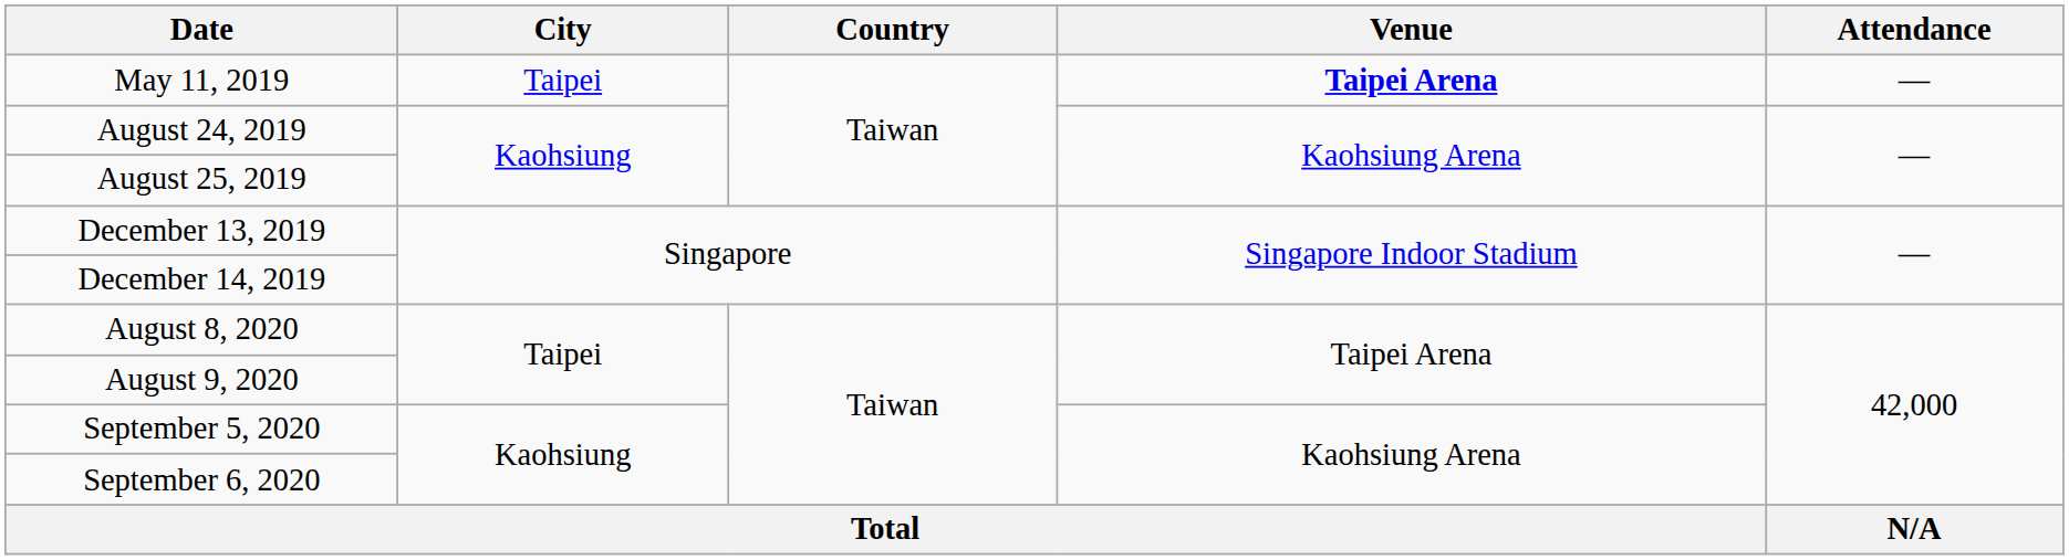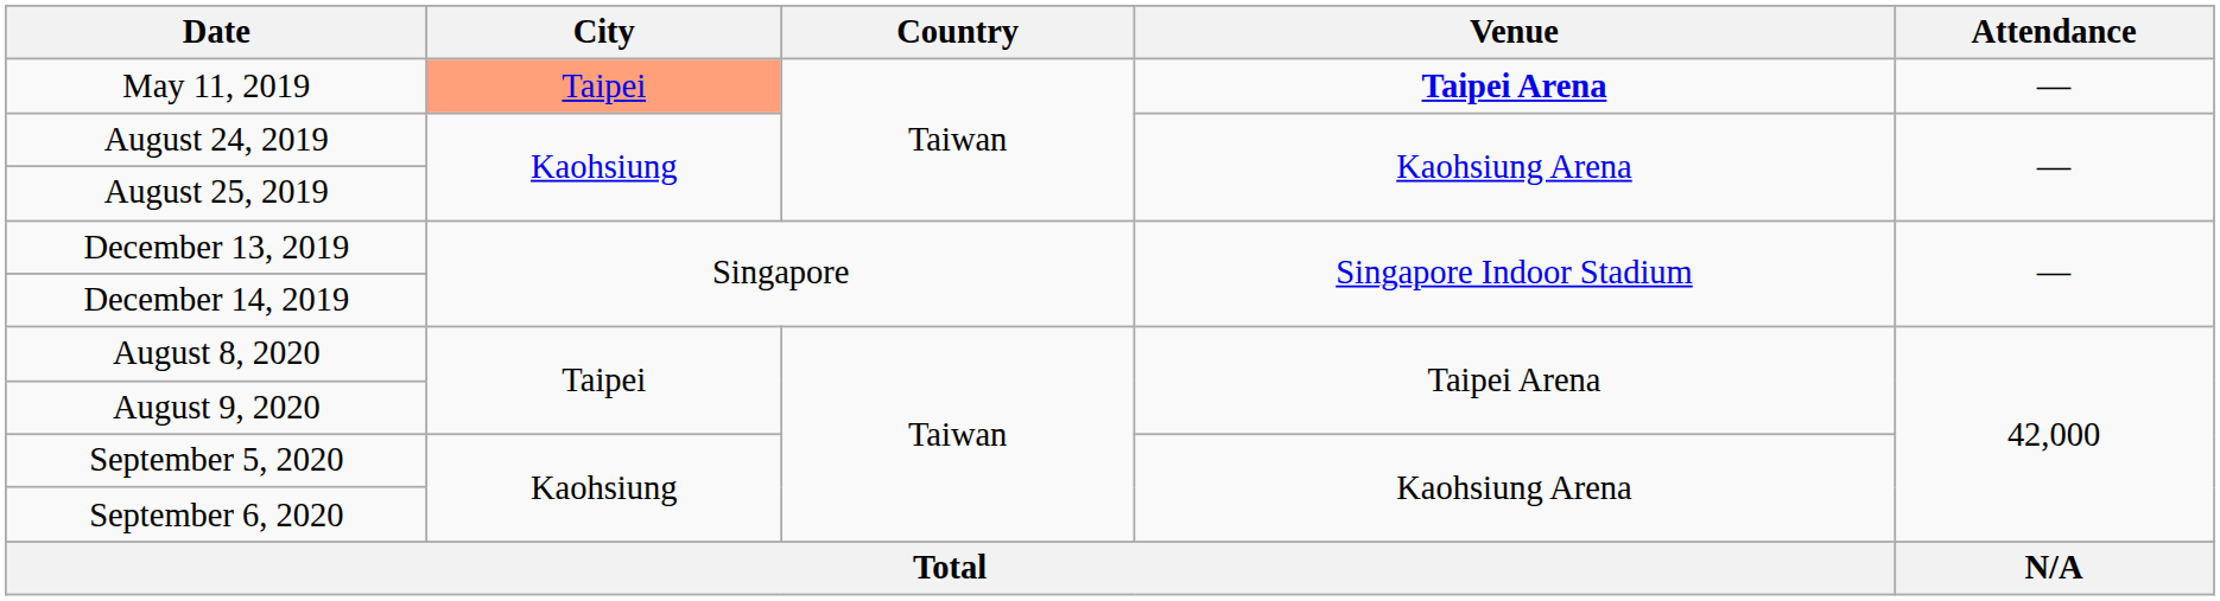May 11, 2019 | City: no background -> lightsalmon background
